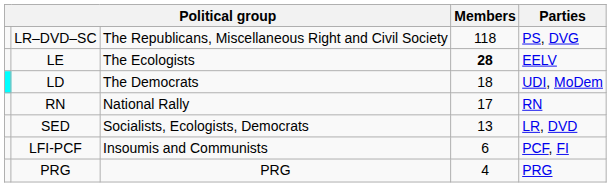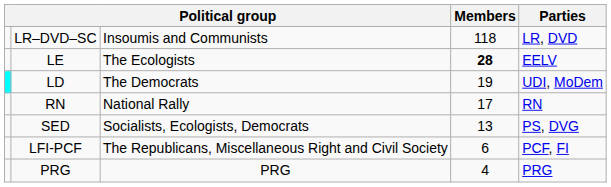LR–DVD–SC | column 3: The Republicans, Miscellaneous Right and Civil Society -> Insoumis and Communists
LR–DVD–SC | Parties: PS, DVG -> LR, DVD
LD | Members: 18 -> 19
SED | Parties: LR, DVD -> PS, DVG
LFI-PCF | column 3: Insoumis and Communists -> The Republicans, Miscellaneous Right and Civil Society
